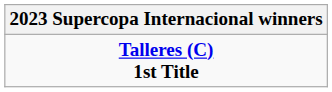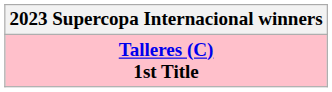row 2 | column 1: no background -> pink background
